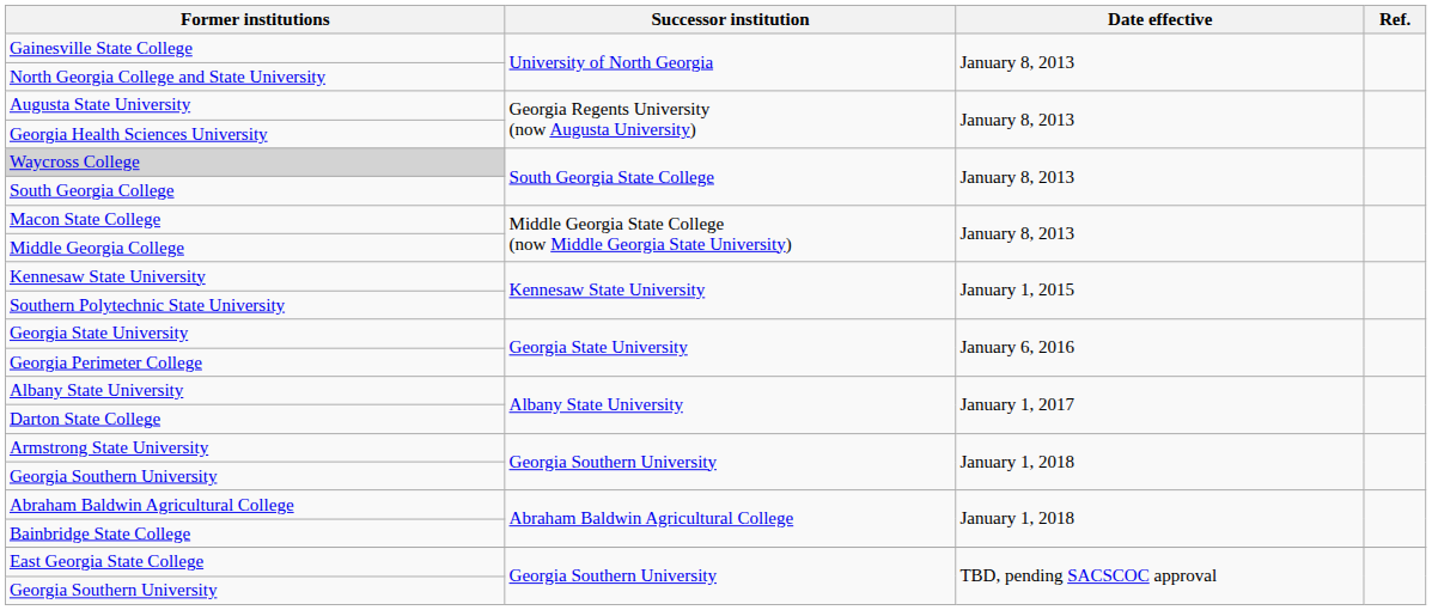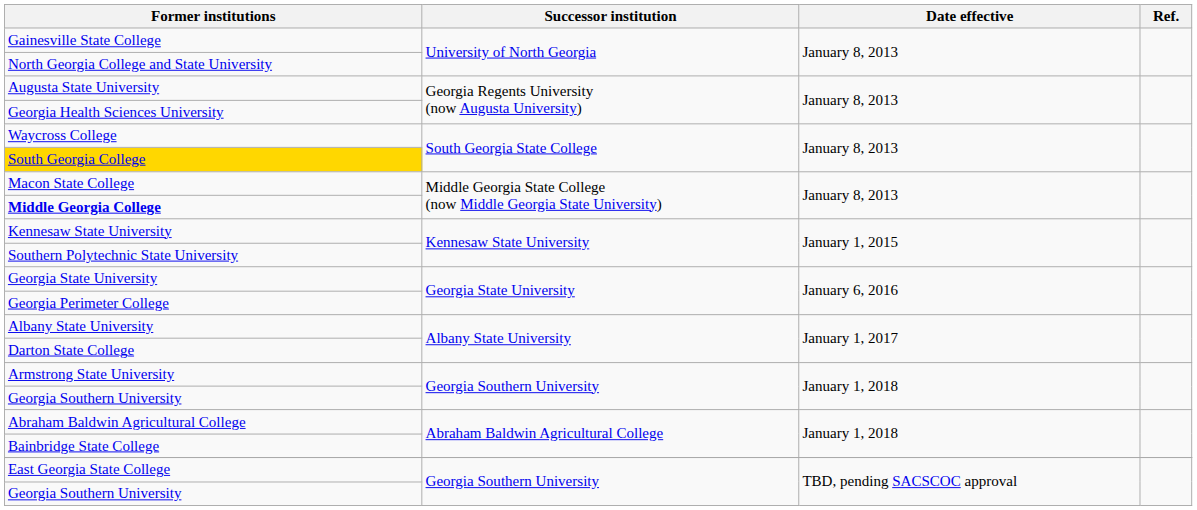Waycross College | Former institutions: lightgrey background -> no background
South Georgia College | Former institutions: no background -> gold background
Middle Georgia College | Former institutions: normal -> bold
